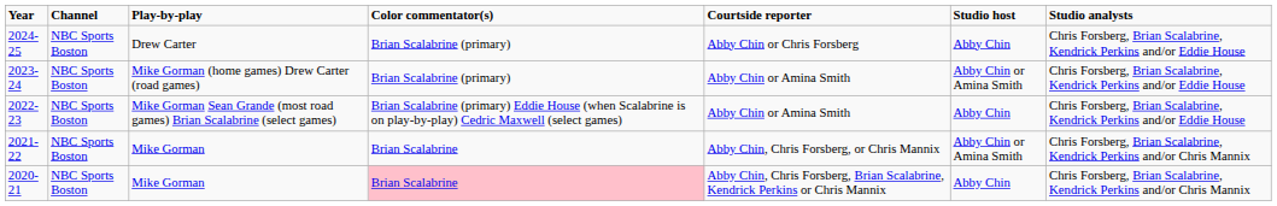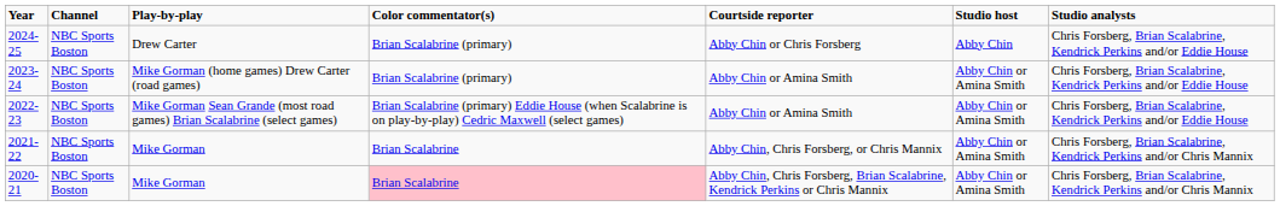2022-23 | Studio host: Abby Chin -> Abby Chin or Amina Smith
2020-21 | Studio host: Abby Chin -> Abby Chin or Amina Smith
